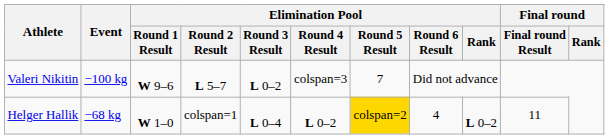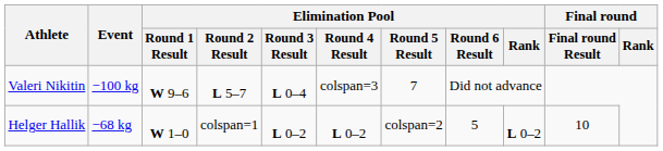Valeri Nikitin | Elimination Pool / Round 3 Result: L 0–2 -> L 0–4
Helger Hallik | Elimination Pool / Round 3 Result: L 0–4 -> L 0–2
Helger Hallik | Elimination Pool / Round 5 Result: gold background -> no background
Helger Hallik | Elimination Pool / Round 6 Result: 4 -> 5
Helger Hallik | Final round / Final round Result: 11 -> 10
